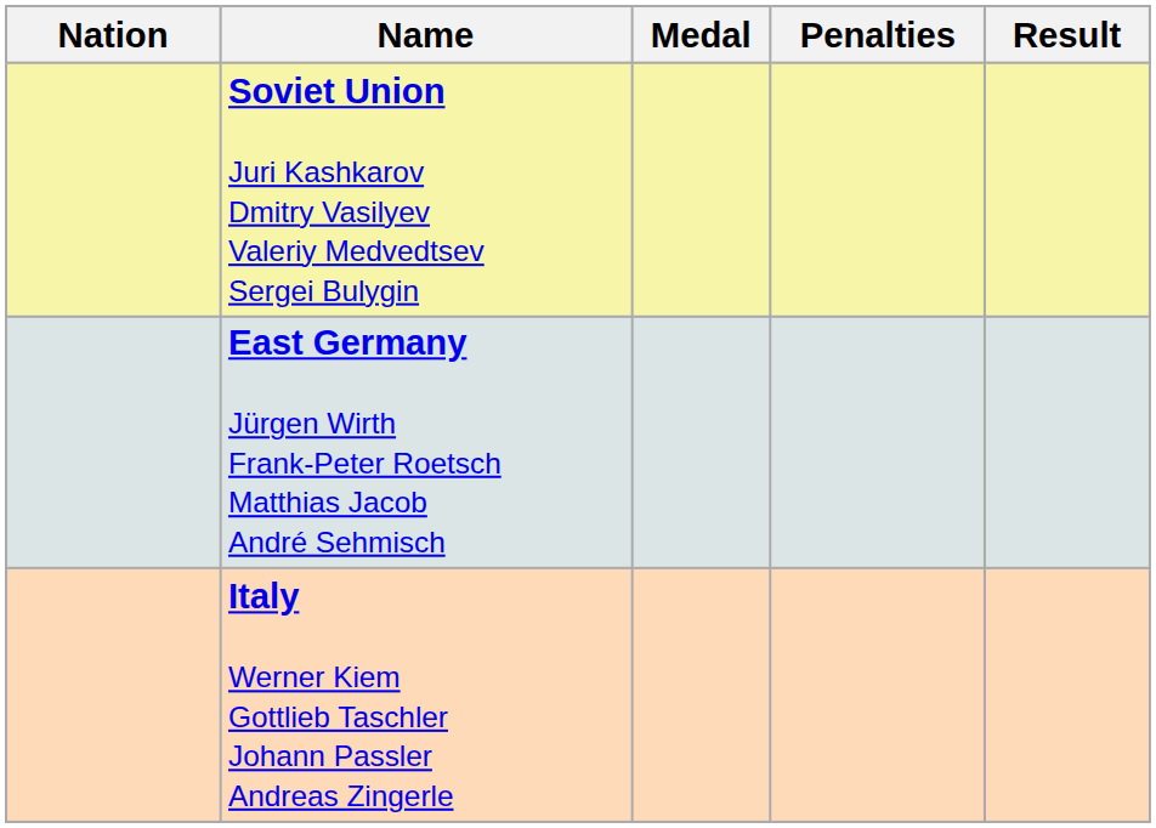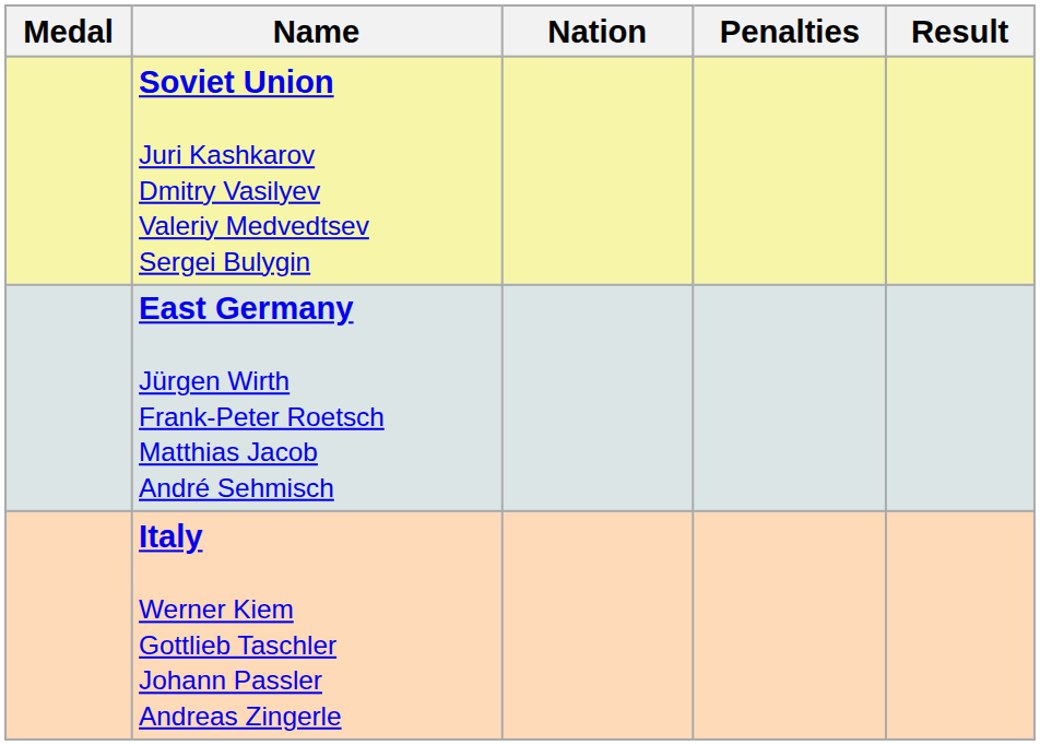columns swapped: Medal <-> Nation
